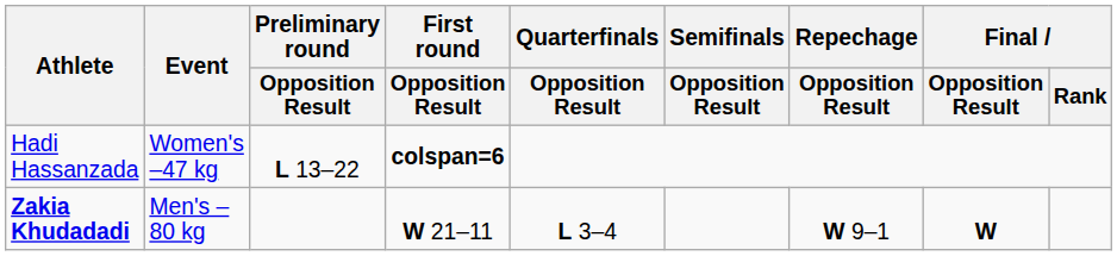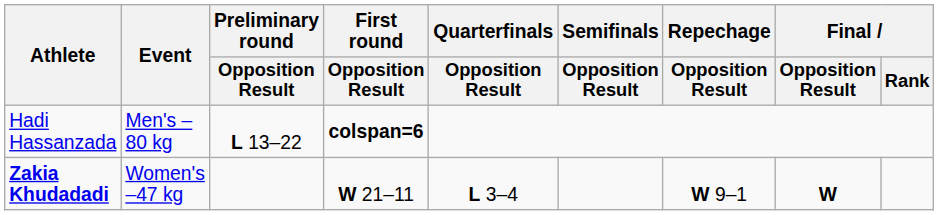Hadi Hassanzada | Event: Women's –47 kg -> Men's –80 kg
Zakia Khudadadi | Event: Men's –80 kg -> Women's –47 kg
